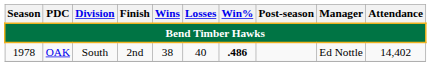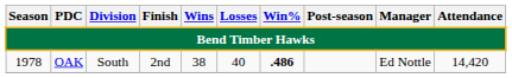1978 | Attendance: 14,402 -> 14,420
